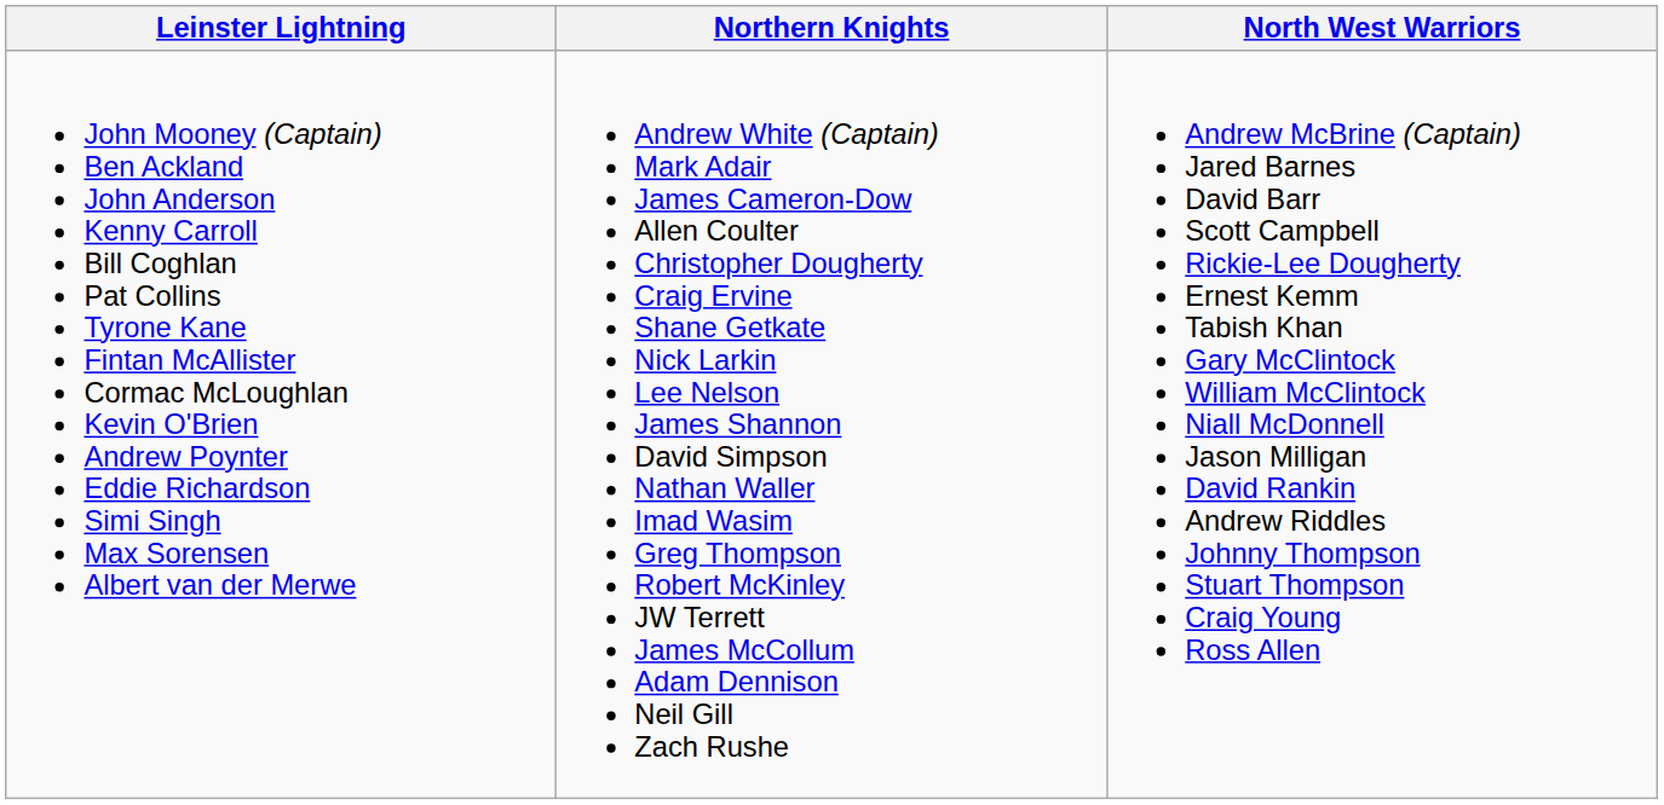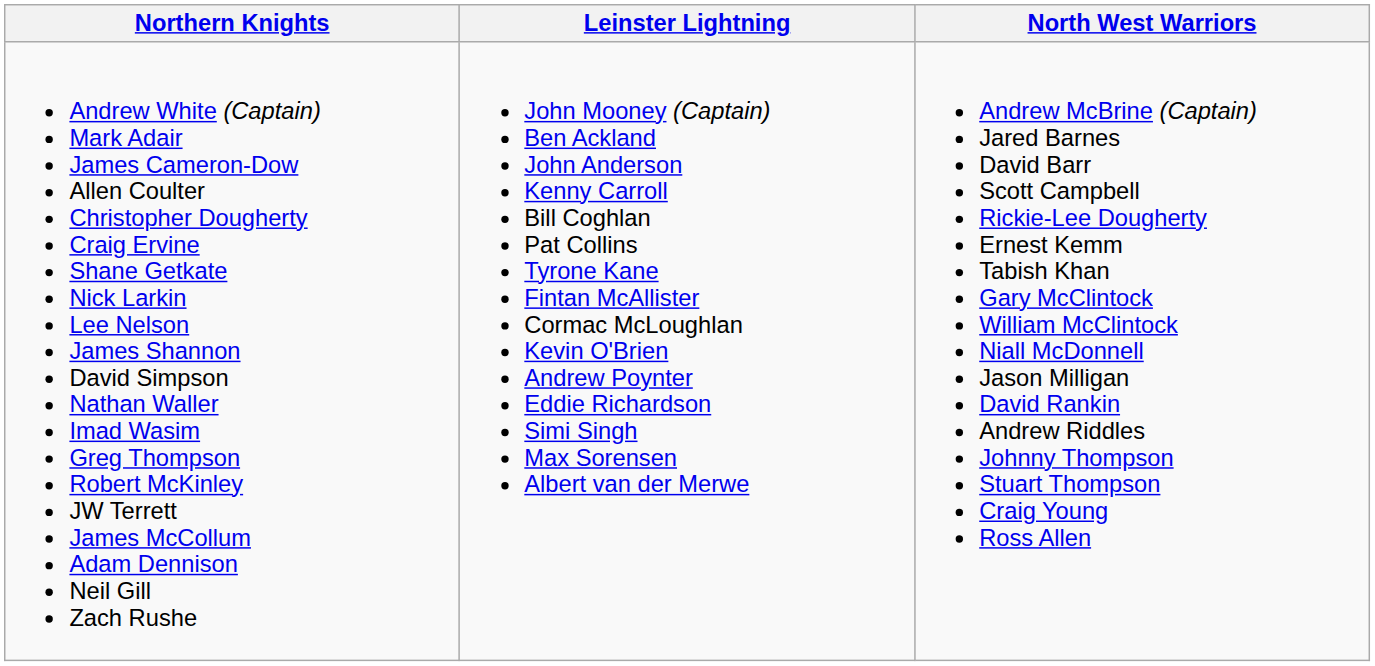columns swapped: Leinster Lightning <-> Northern Knights
